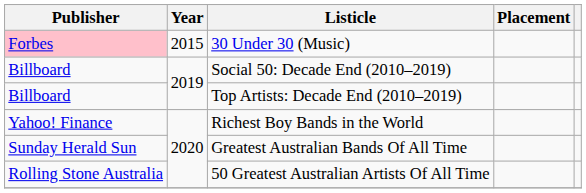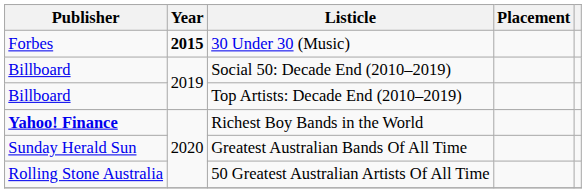30 Under 30 (Music) | Publisher: pink background -> no background
30 Under 30 (Music) | Year: normal -> bold
Richest Boy Bands in the World | Publisher: normal -> bold
